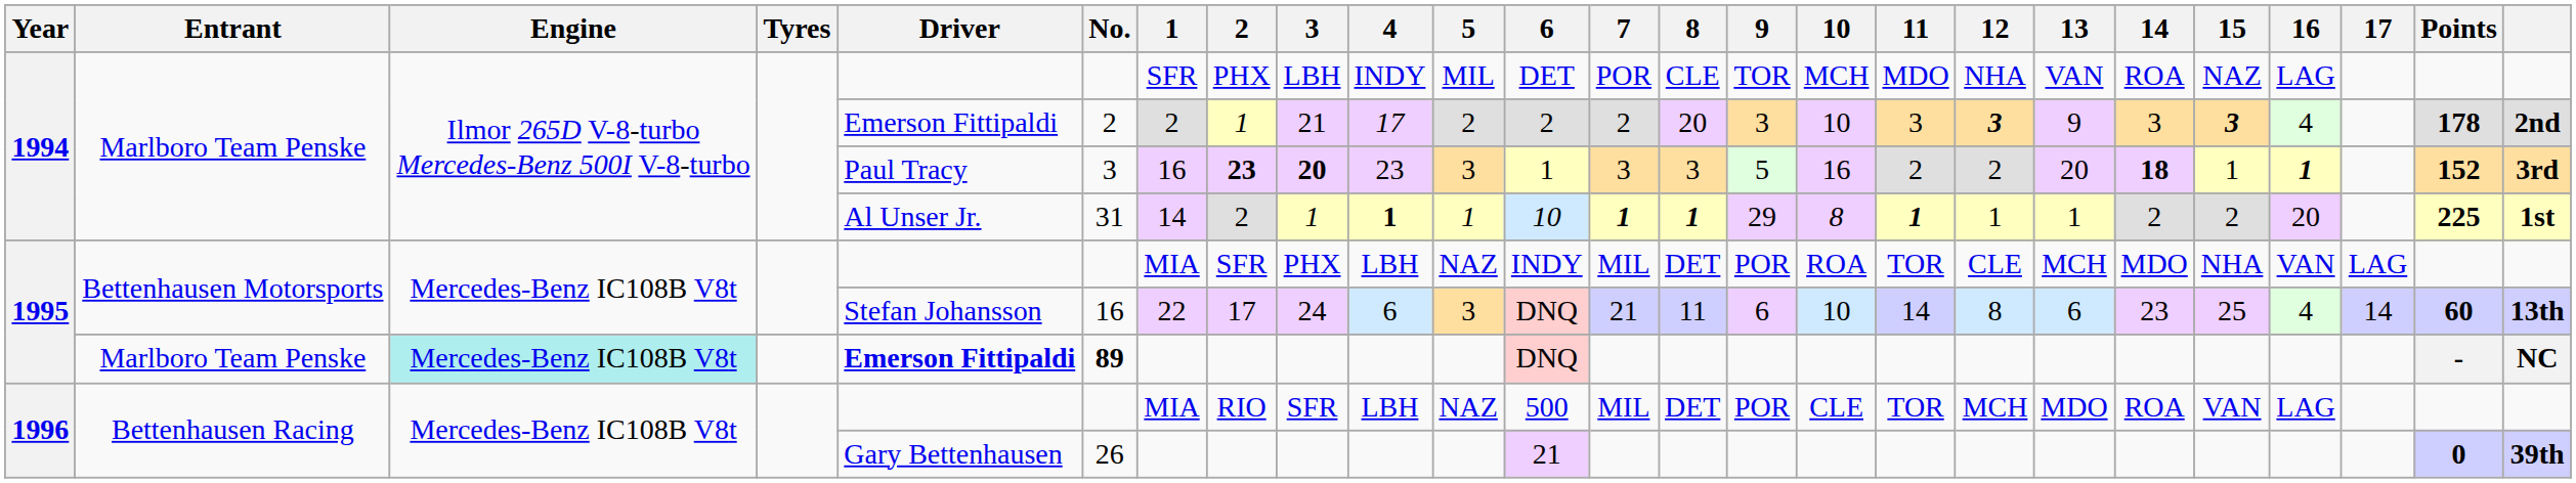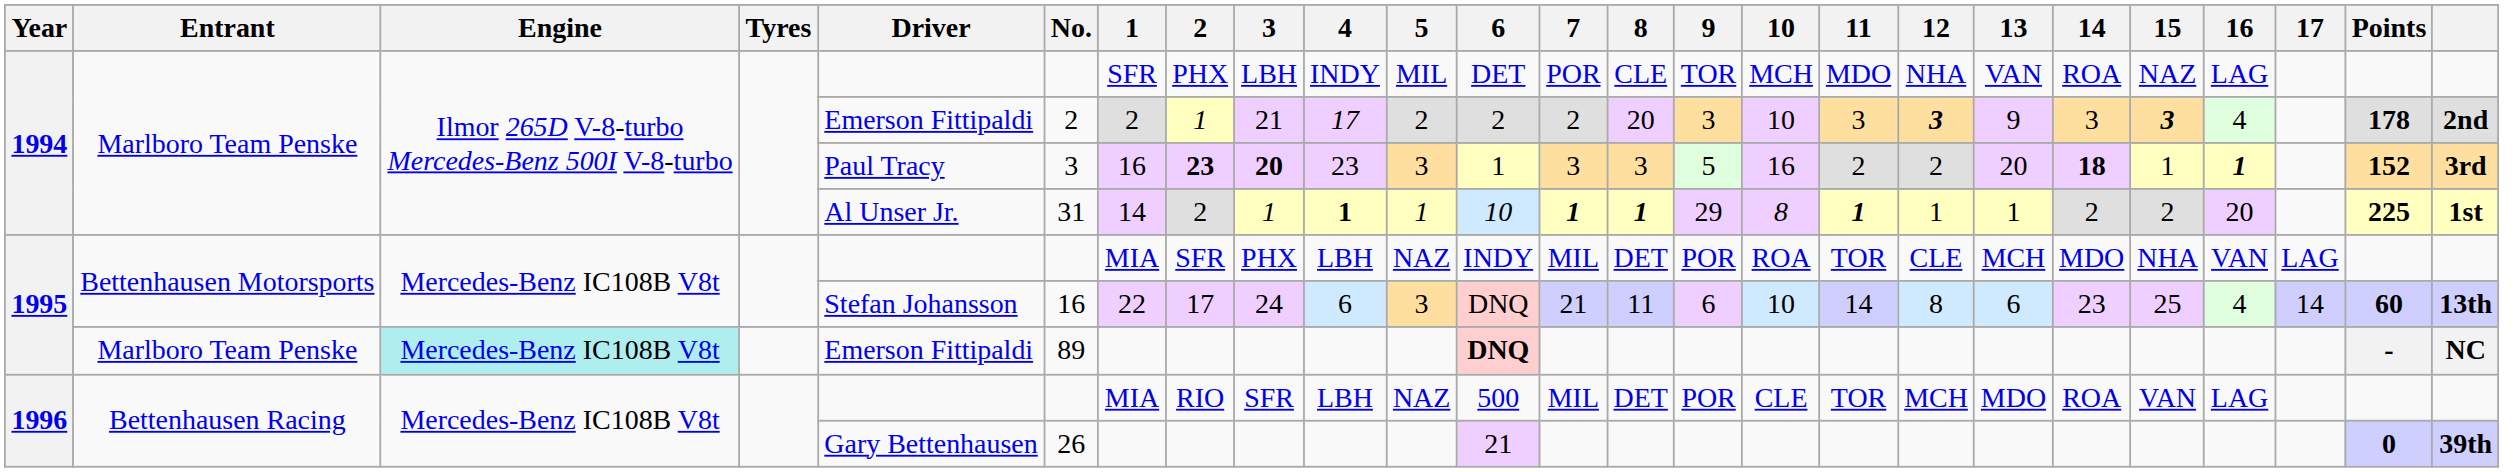1995 / Marlboro Team Penske | Driver: bold -> normal
1995 / Marlboro Team Penske | No.: bold -> normal
1995 / Marlboro Team Penske | 6: normal -> bold
